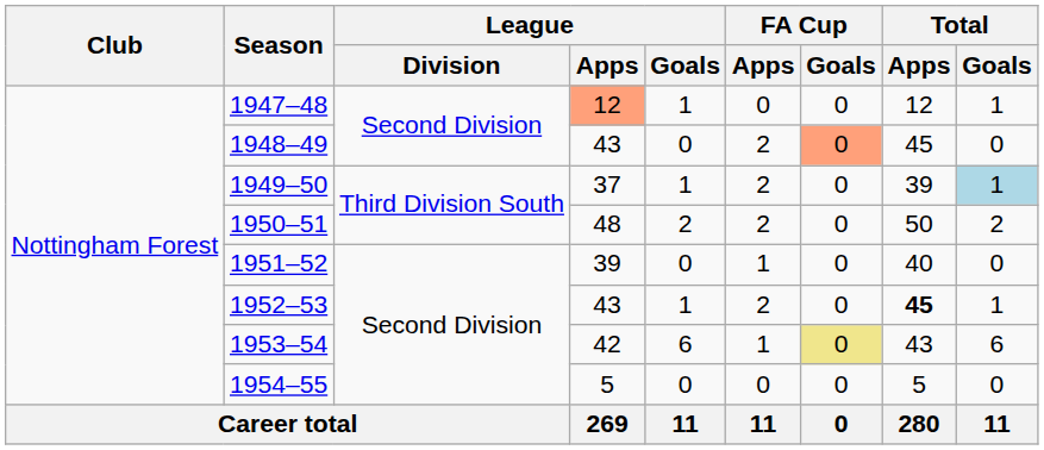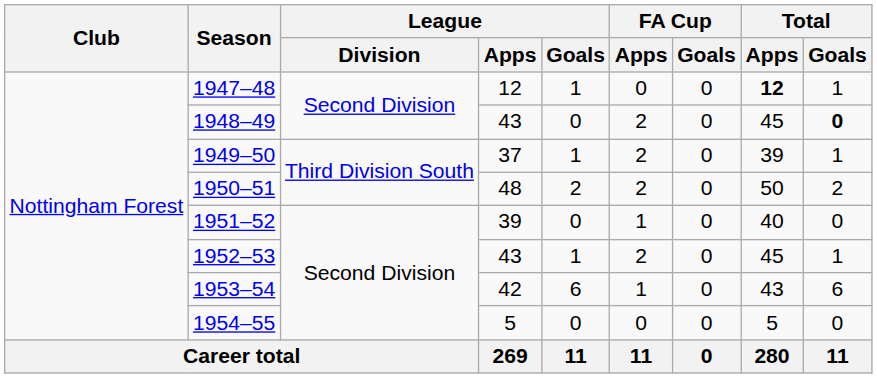1947–48 | League / Apps: lightsalmon background -> no background
1947–48 | Total / Apps: normal -> bold
1948–49 | FA Cup / Goals: lightsalmon background -> no background
1948–49 | Total / Goals: normal -> bold
1949–50 | Total / Goals: lightblue background -> no background
1952–53 | Total / Apps: bold -> normal
1953–54 | FA Cup / Goals: khaki background -> no background
